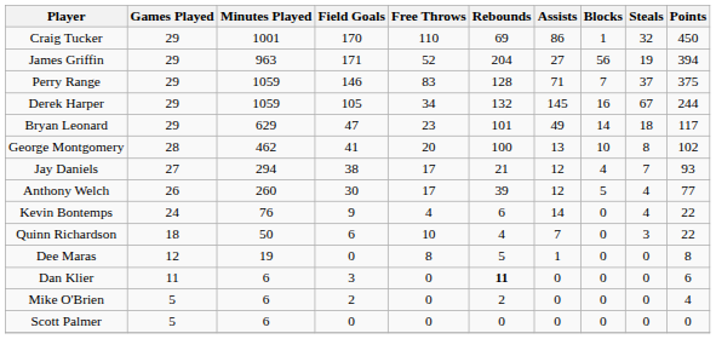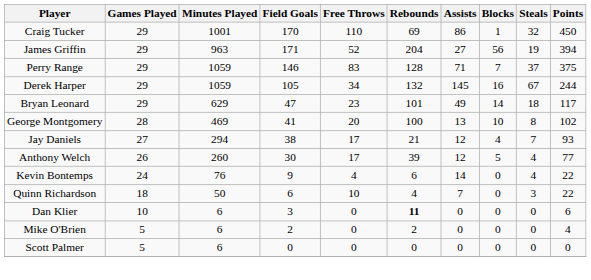George Montgomery | Minutes Played: 462 -> 469
- row: Dee Maras | 12 | 19 | 0 | 8 | 5 | 1 | 0 | 0 | 8
Dan Klier | Games Played: 11 -> 10
